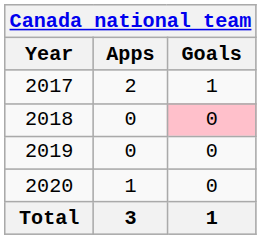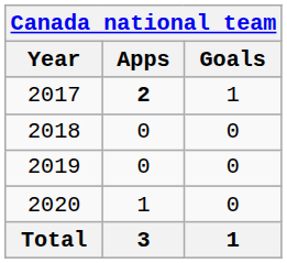2017 | Apps: normal -> bold
2018 | Goals: pink background -> no background
